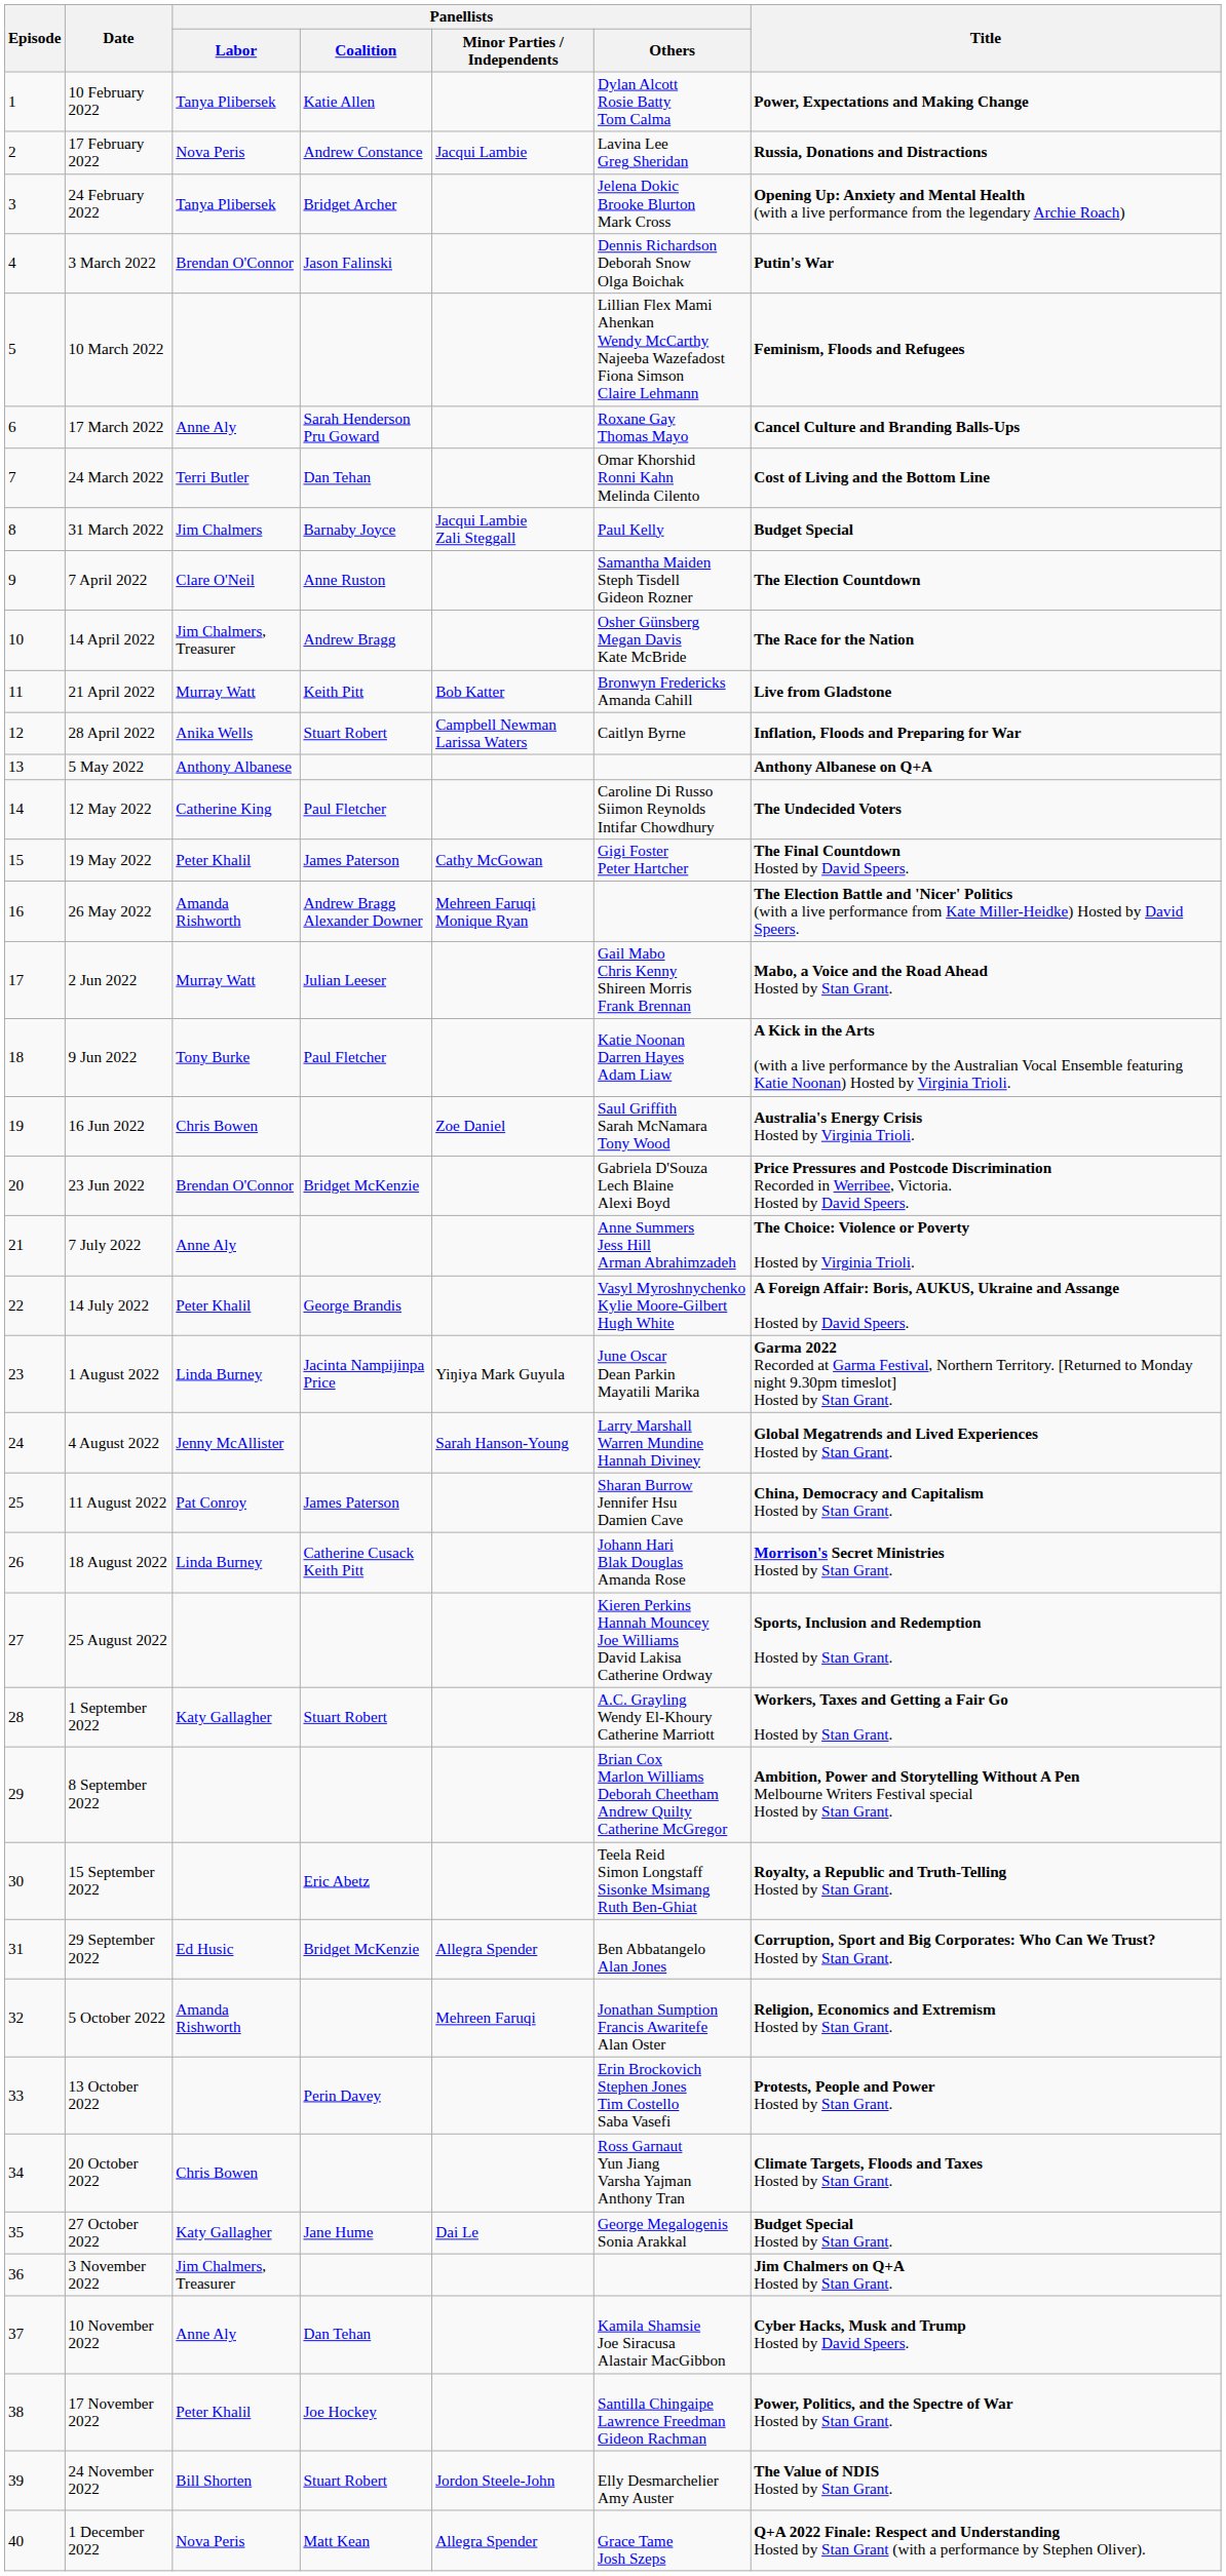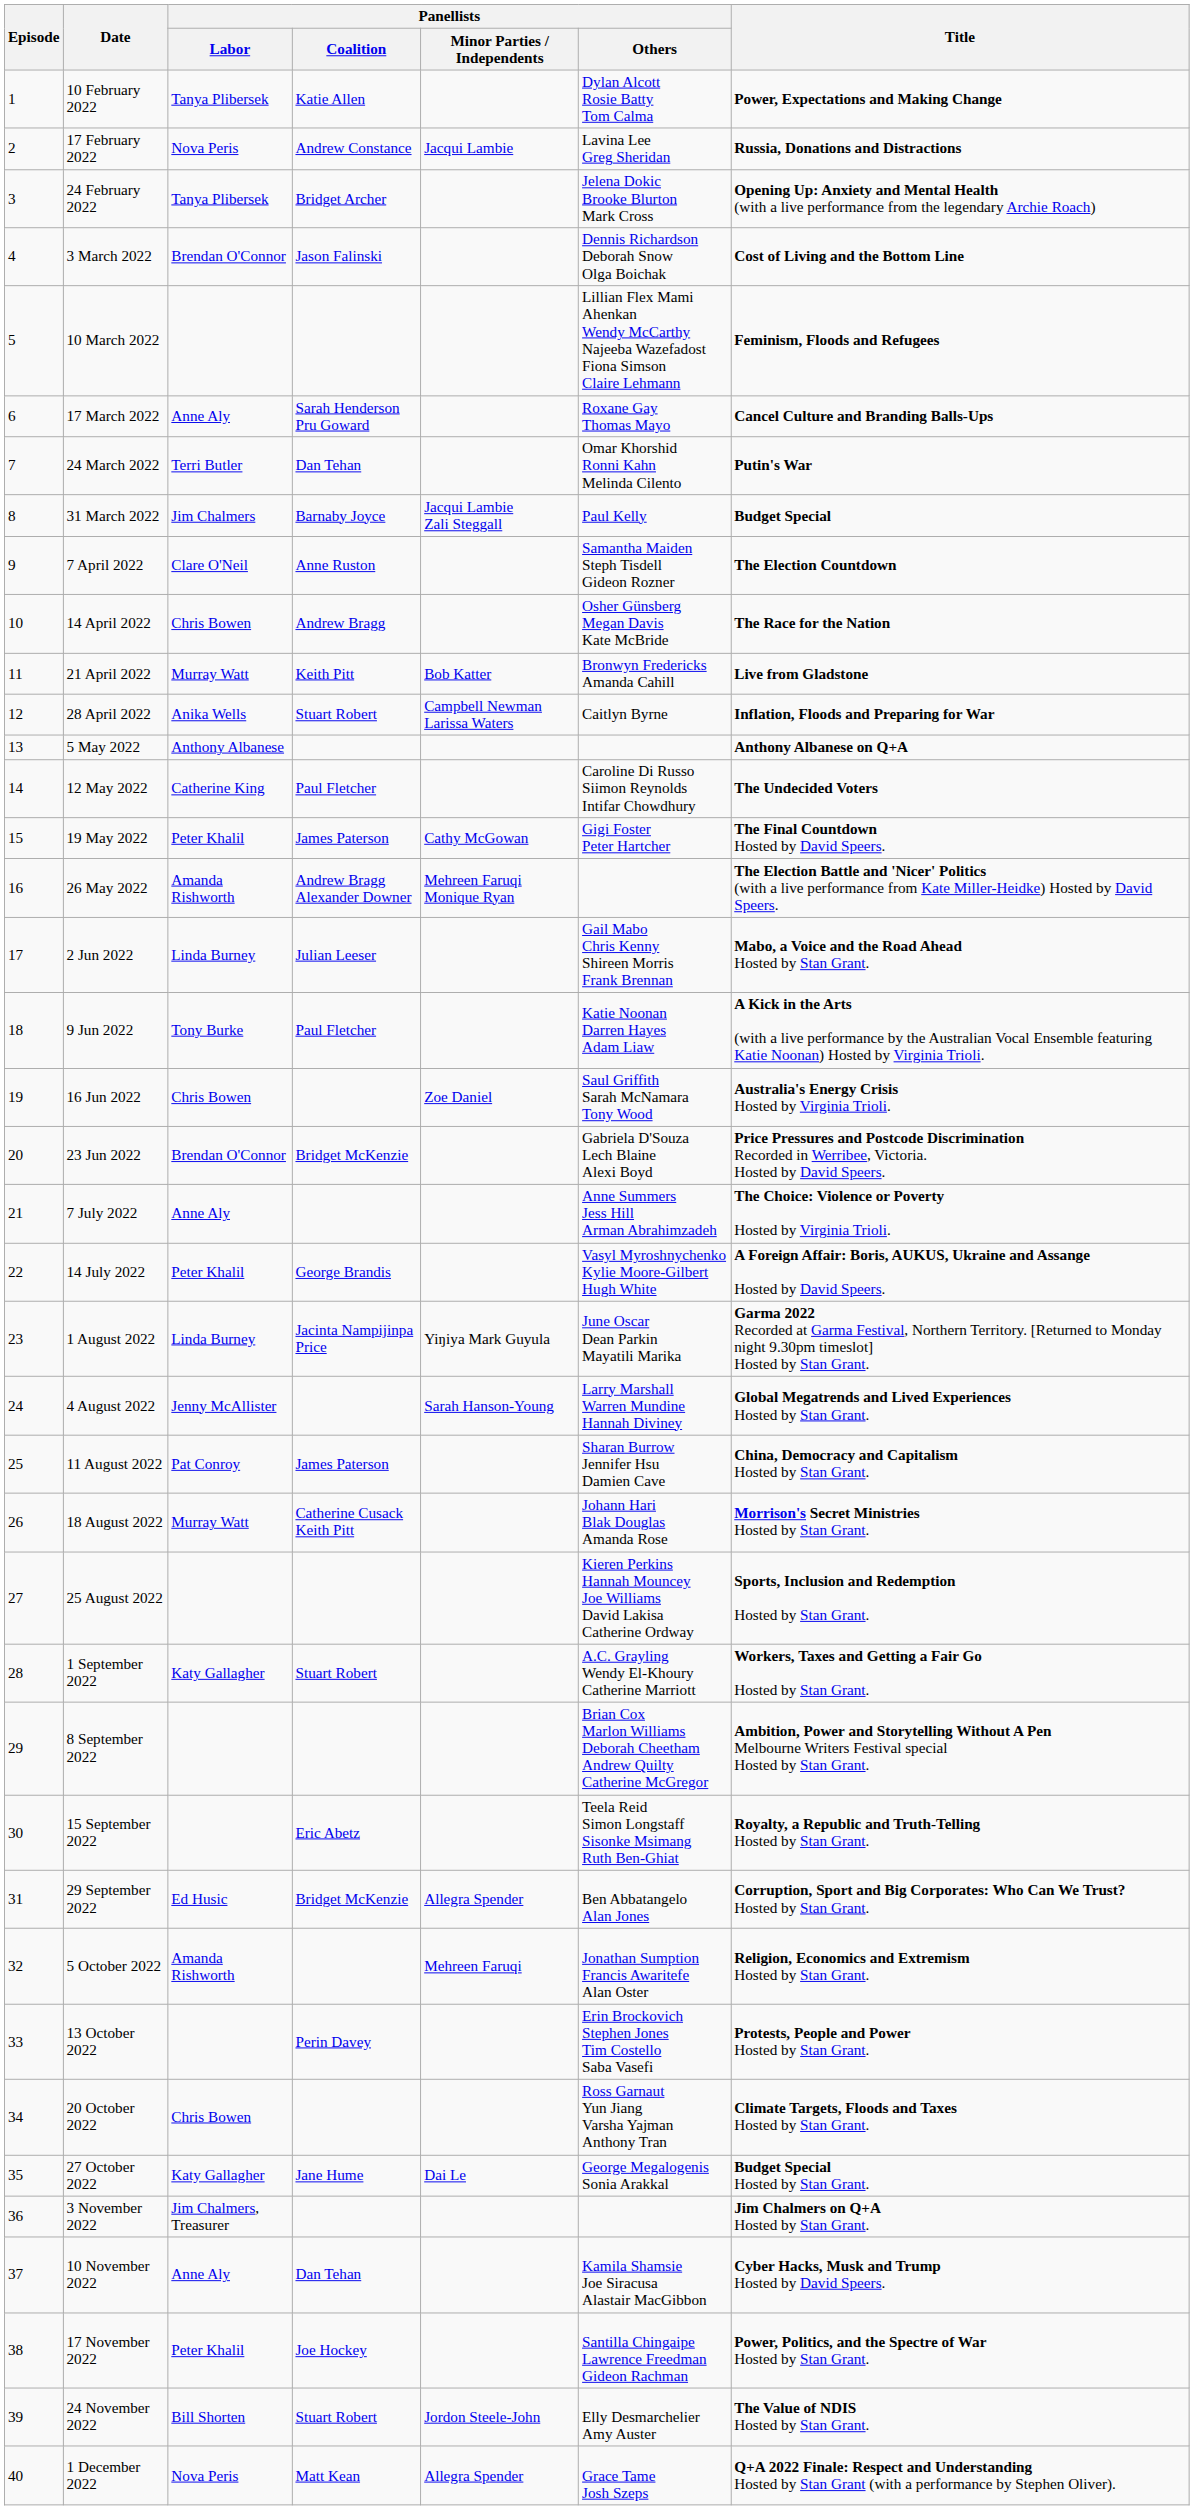3 March 2022 | Title: Putin's War -> Cost of Living and the Bottom Line
24 March 2022 | Title: Cost of Living and the Bottom Line -> Putin's War
14 April 2022 | Panellists / Labor: Jim Chalmers, Treasurer -> Chris Bowen
2 Jun 2022 | Panellists / Labor: Murray Watt -> Linda Burney
18 August 2022 | Panellists / Labor: Linda Burney -> Murray Watt
